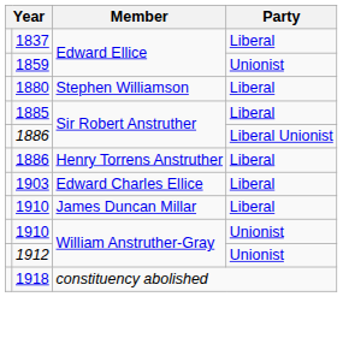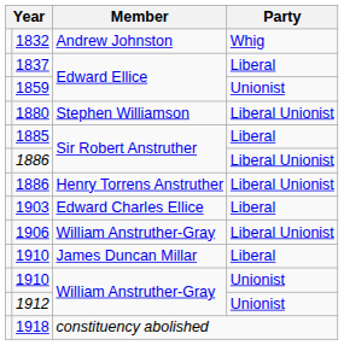+ row: 1832 | Andrew Johnston | Whig
1880 | Party: Liberal -> Liberal Unionist
1886 / Henry Torrens Anstruther | Party: Liberal -> Liberal Unionist
+ row: 1906 | William Anstruther-Gray | Liberal Unionist
